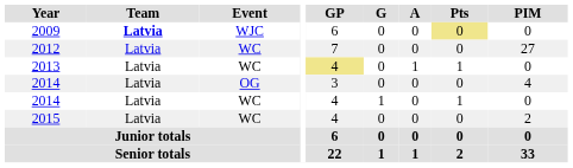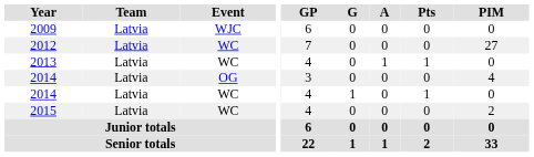2009 | Team: bold -> normal
2009 | Pts: khaki background -> no background
2013 | GP: khaki background -> no background
